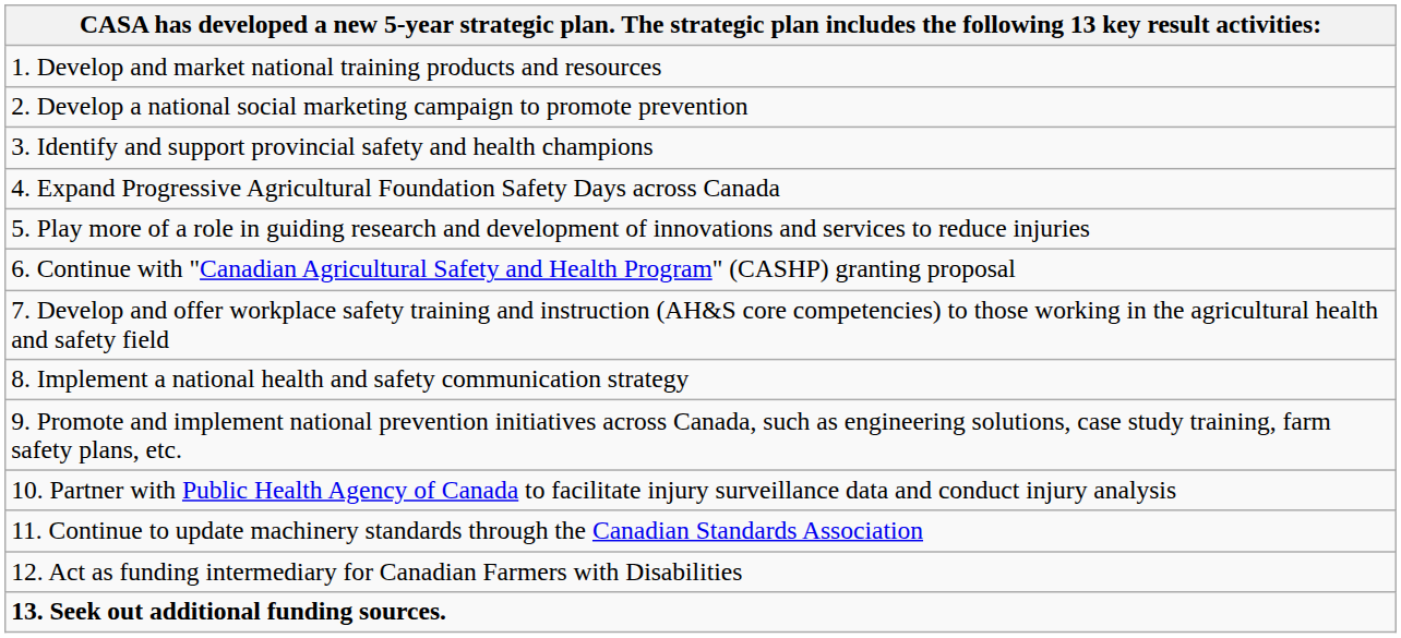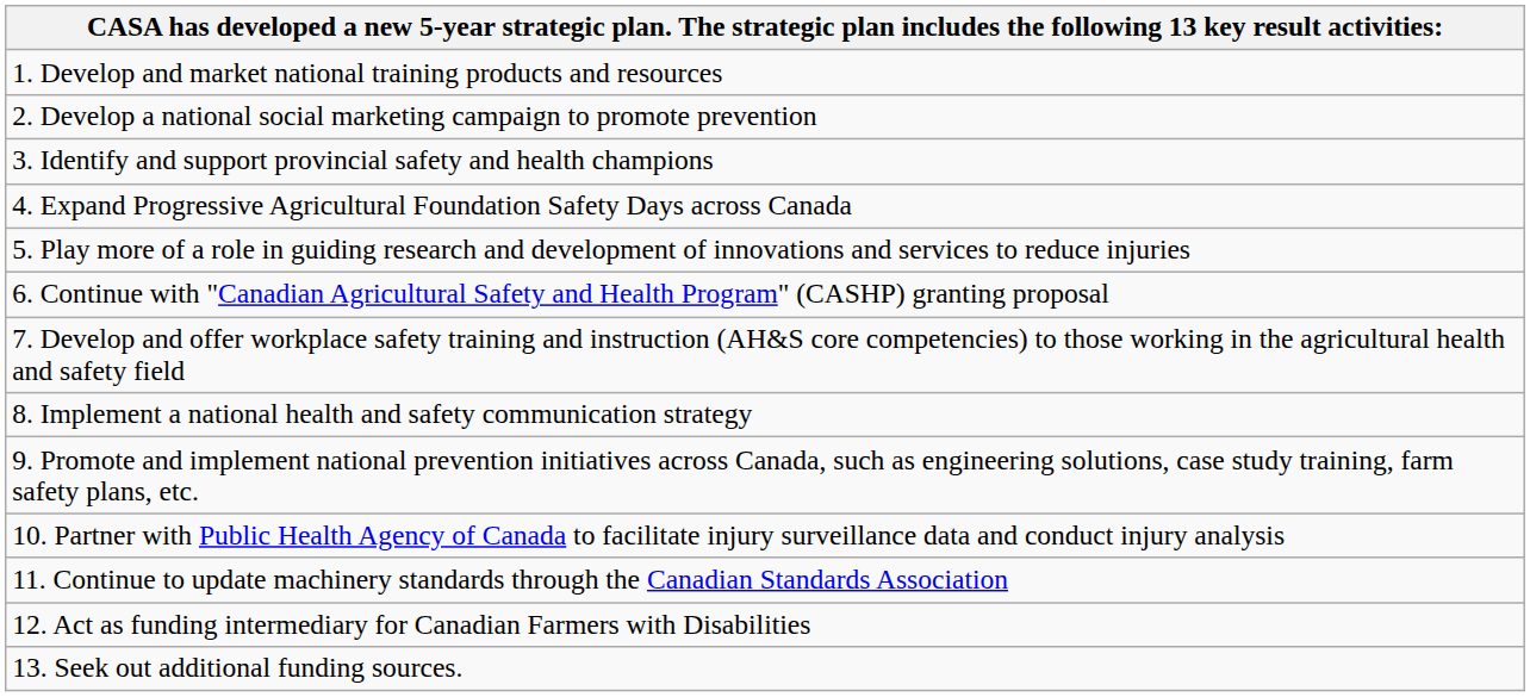row 14 | column 1: bold -> normal
